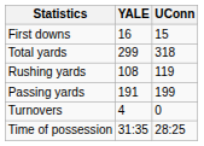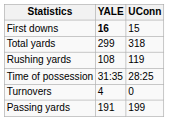First downs | YALE: normal -> bold
rows swapped: Passing yards <-> Time of possession
